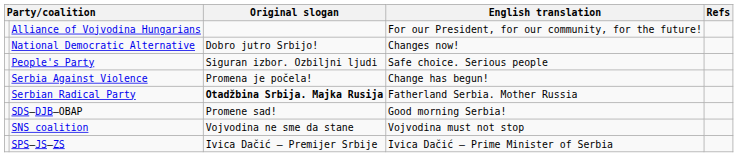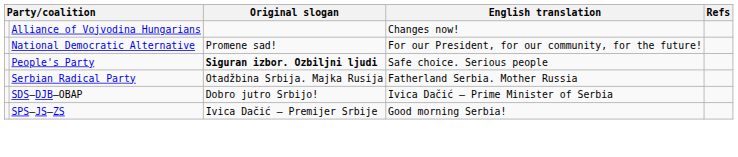Alliance of Vojvodina Hungarians | English translation: For our President, for our community, for the future! -> Changes now!
National Democratic Alternative | Original slogan: Dobro jutro Srbijo! -> Promene sad!
National Democratic Alternative | English translation: Changes now! -> For our President, for our community, for the future!
People's Party | Original slogan: normal -> bold
- row: Serbia Against Violence | Promena je počela! | Change has begun!
Serbian Radical Party | Original slogan: bold -> normal
SDS–DJB–OBAP | Original slogan: Promene sad! -> Dobro jutro Srbijo!
SDS–DJB–OBAP | English translation: Good morning Serbia! -> Ivica Dačić – Prime Minister of Serbia
- row: SNS coalition | Vojvodina ne sme da stane | Vojvodina must not stop
SPS–JS–ZS | English translation: Ivica Dačić – Prime Minister of Serbia -> Good morning Serbia!
